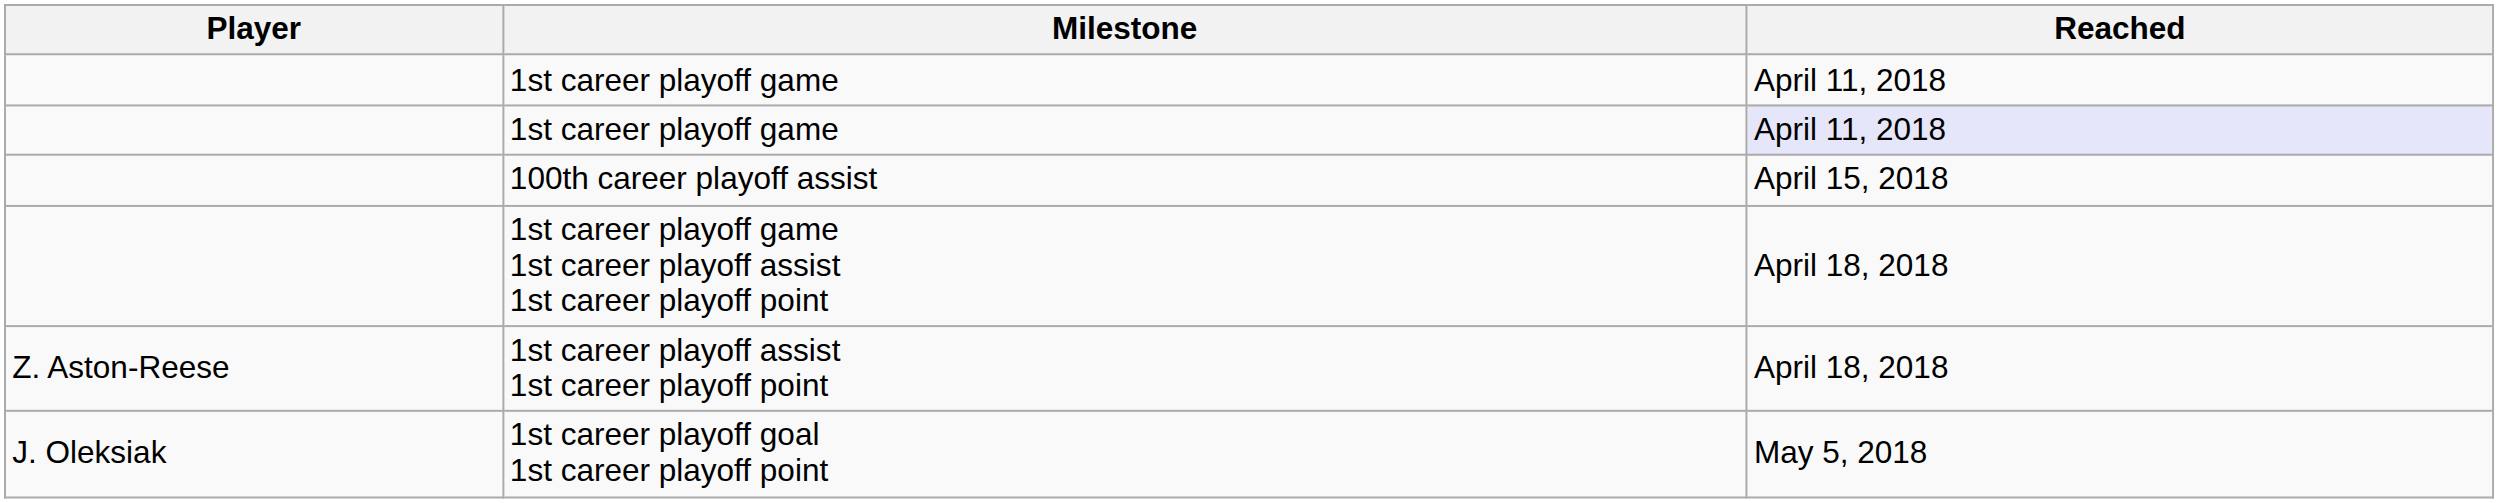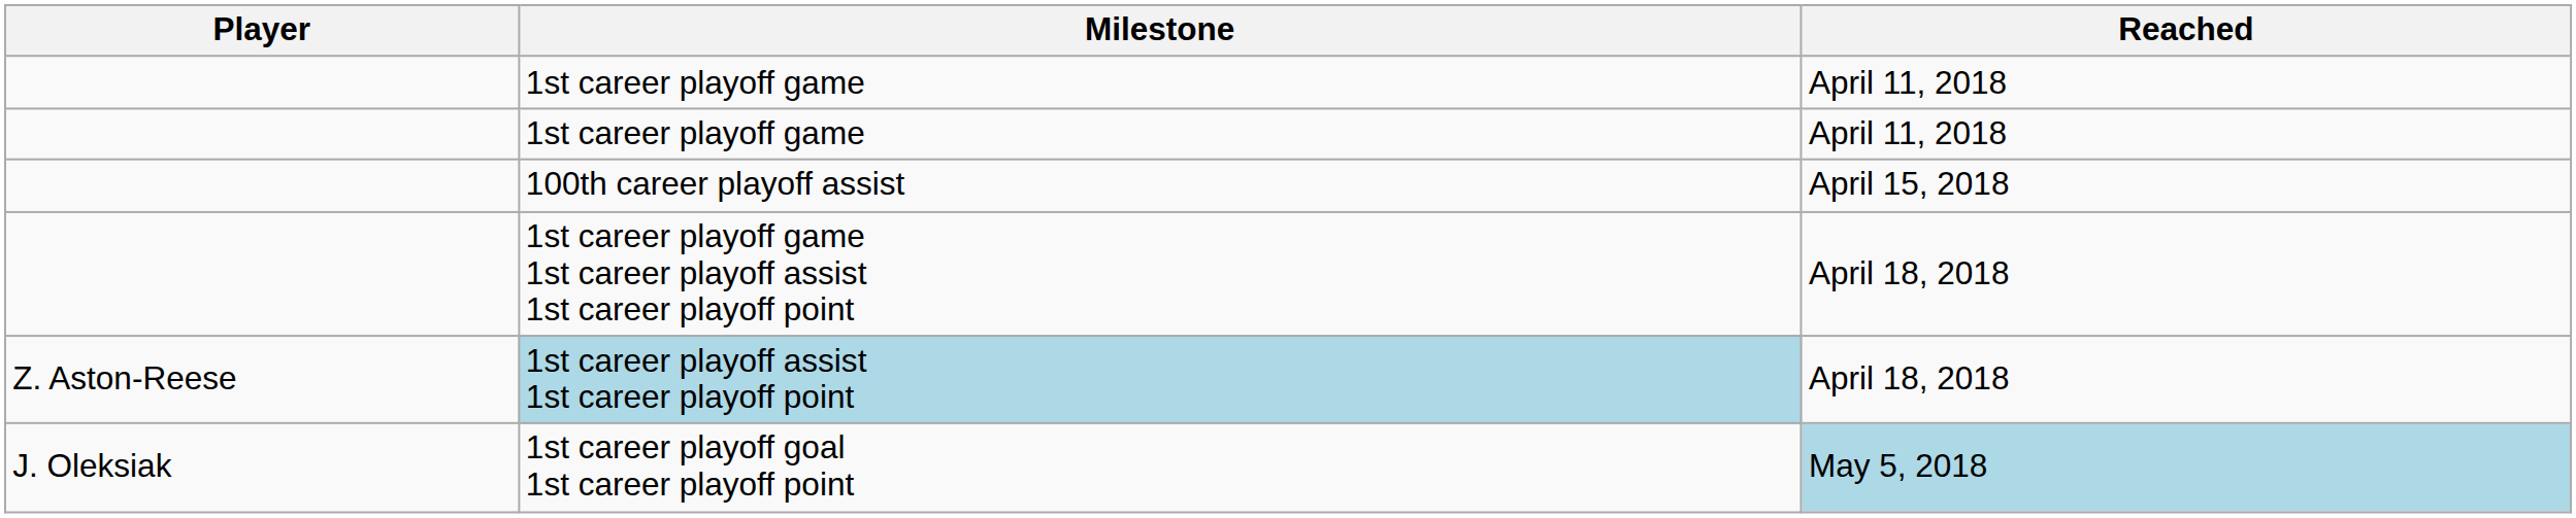row 3 | Reached: lavender background -> no background
row 6 | Milestone: no background -> lightblue background
row 7 | Reached: no background -> lightblue background
